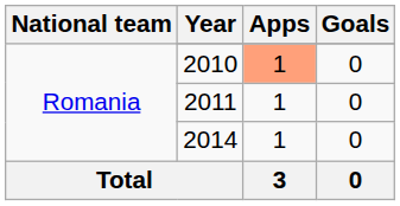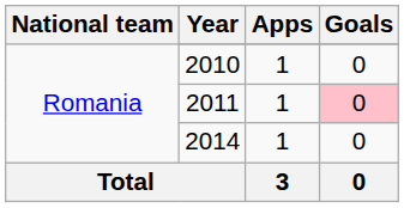2010 | Apps: lightsalmon background -> no background
2011 | Goals: no background -> pink background
